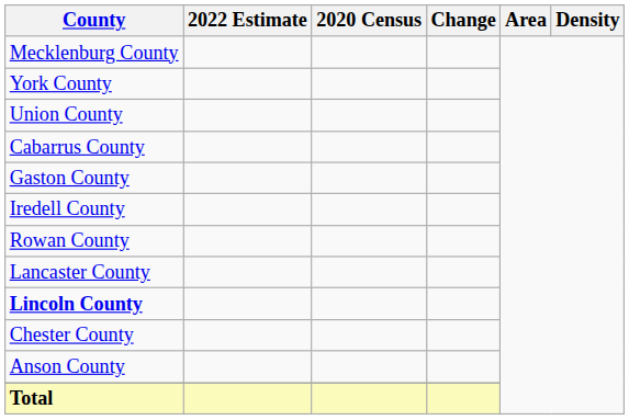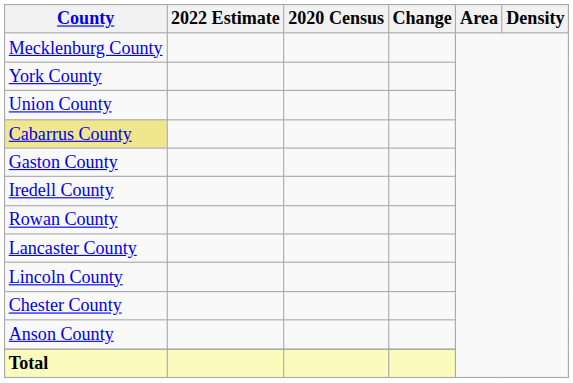Cabarrus County | County: no background -> khaki background
Lincoln County | County: bold -> normal
